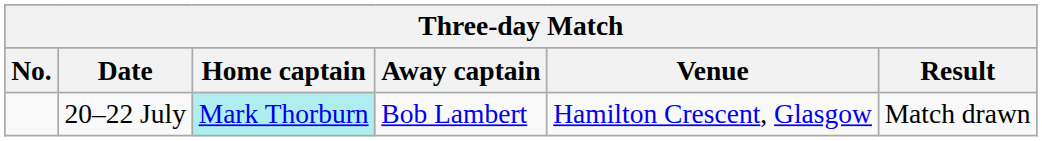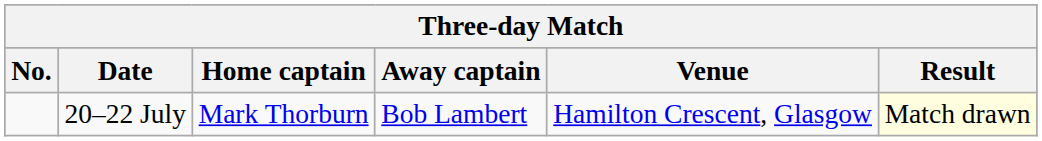20–22 July | Home captain: paleturquoise background -> no background
20–22 July | Result: no background -> lightyellow background
